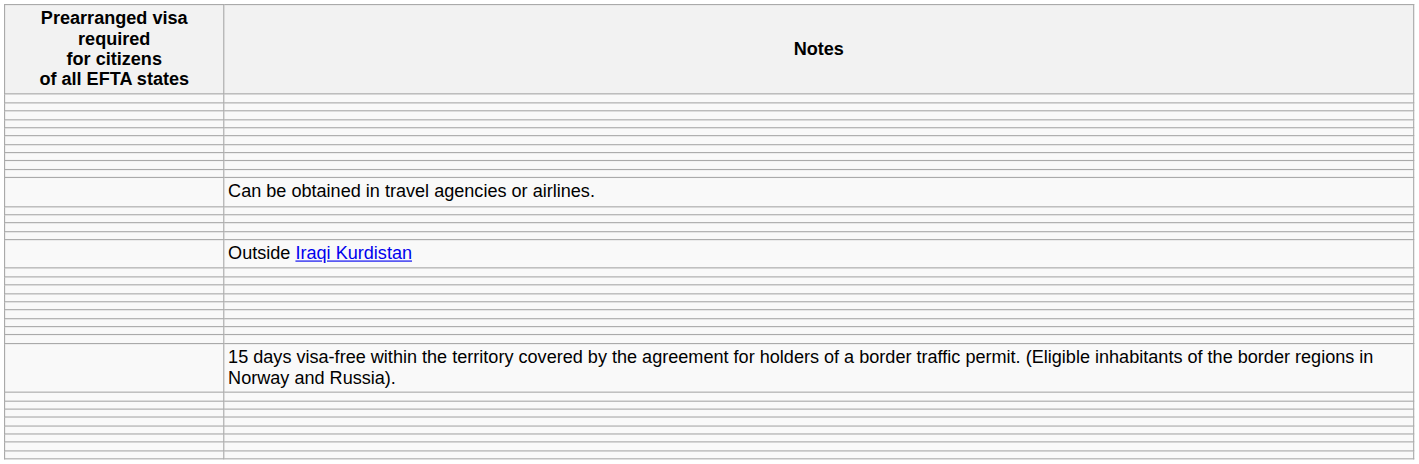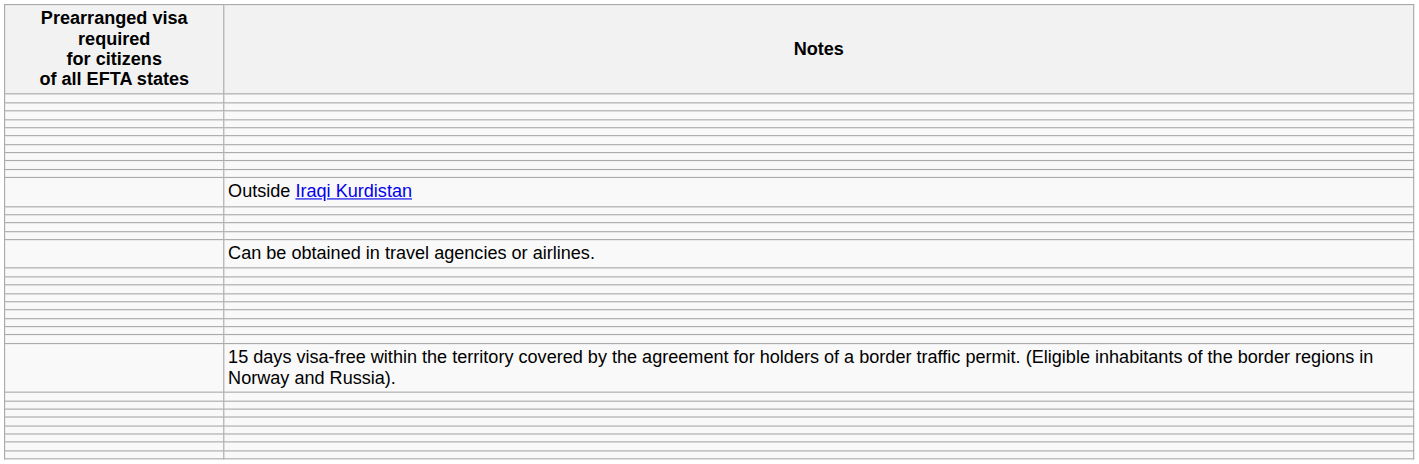row 12 | Notes: Can be obtained in travel agencies or airlines. -> Outside Iraqi Kurdistan
row 17 | Notes: Outside Iraqi Kurdistan -> Can be obtained in travel agencies or airlines.
